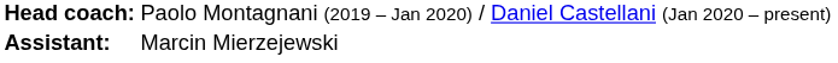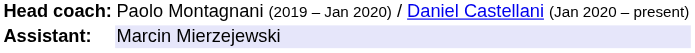Assistant: | column 2: no background -> lavender background
